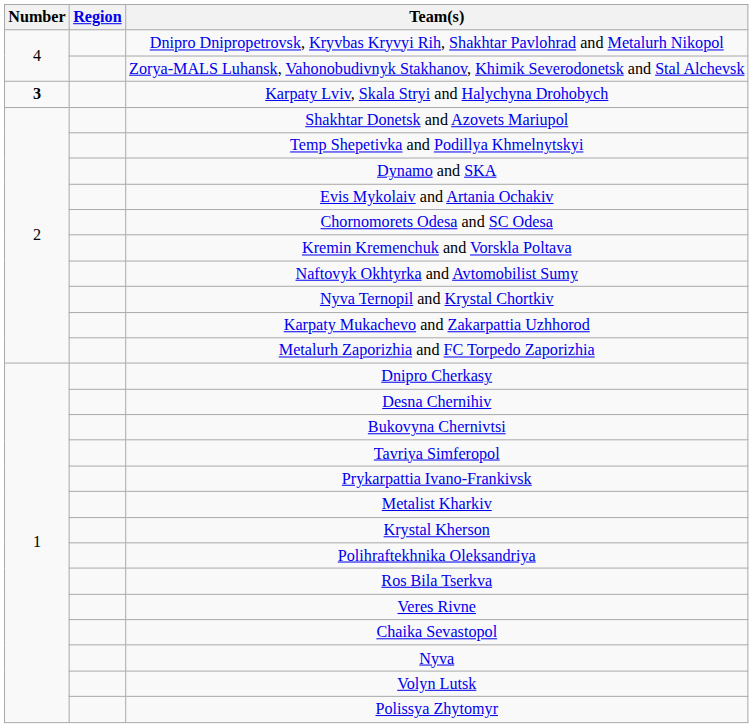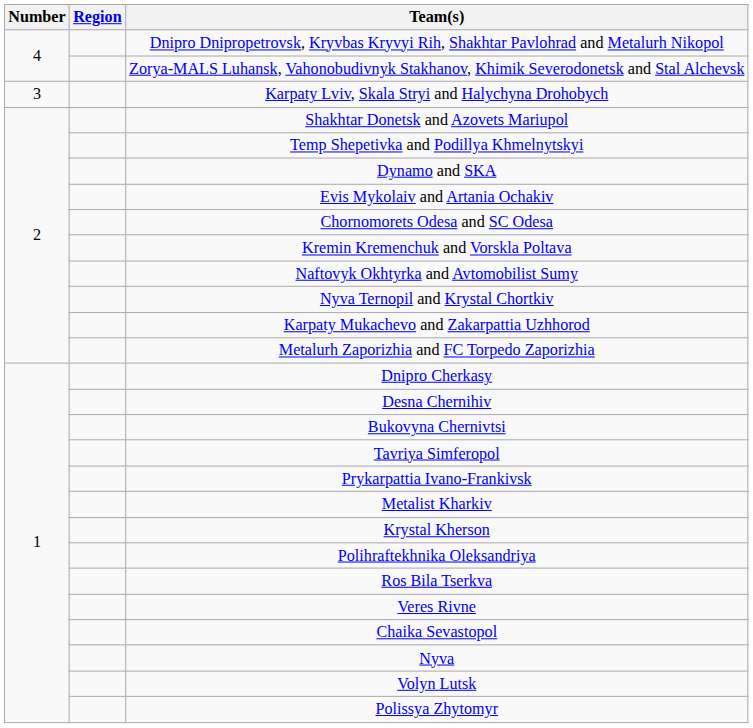Karpaty Lviv, Skala Stryi and Halychyna Drohobych | Number: bold -> normal
